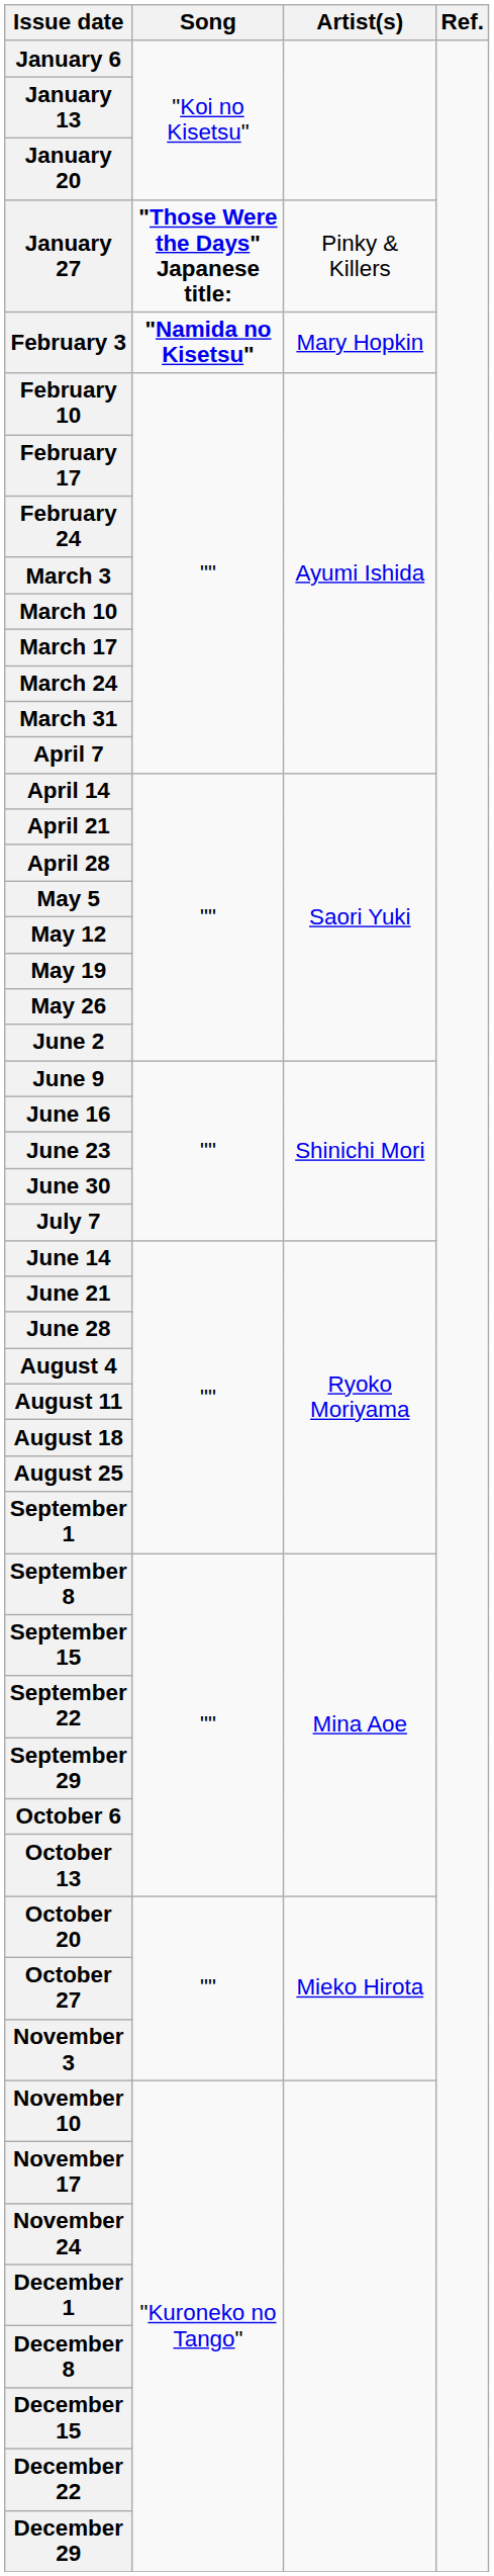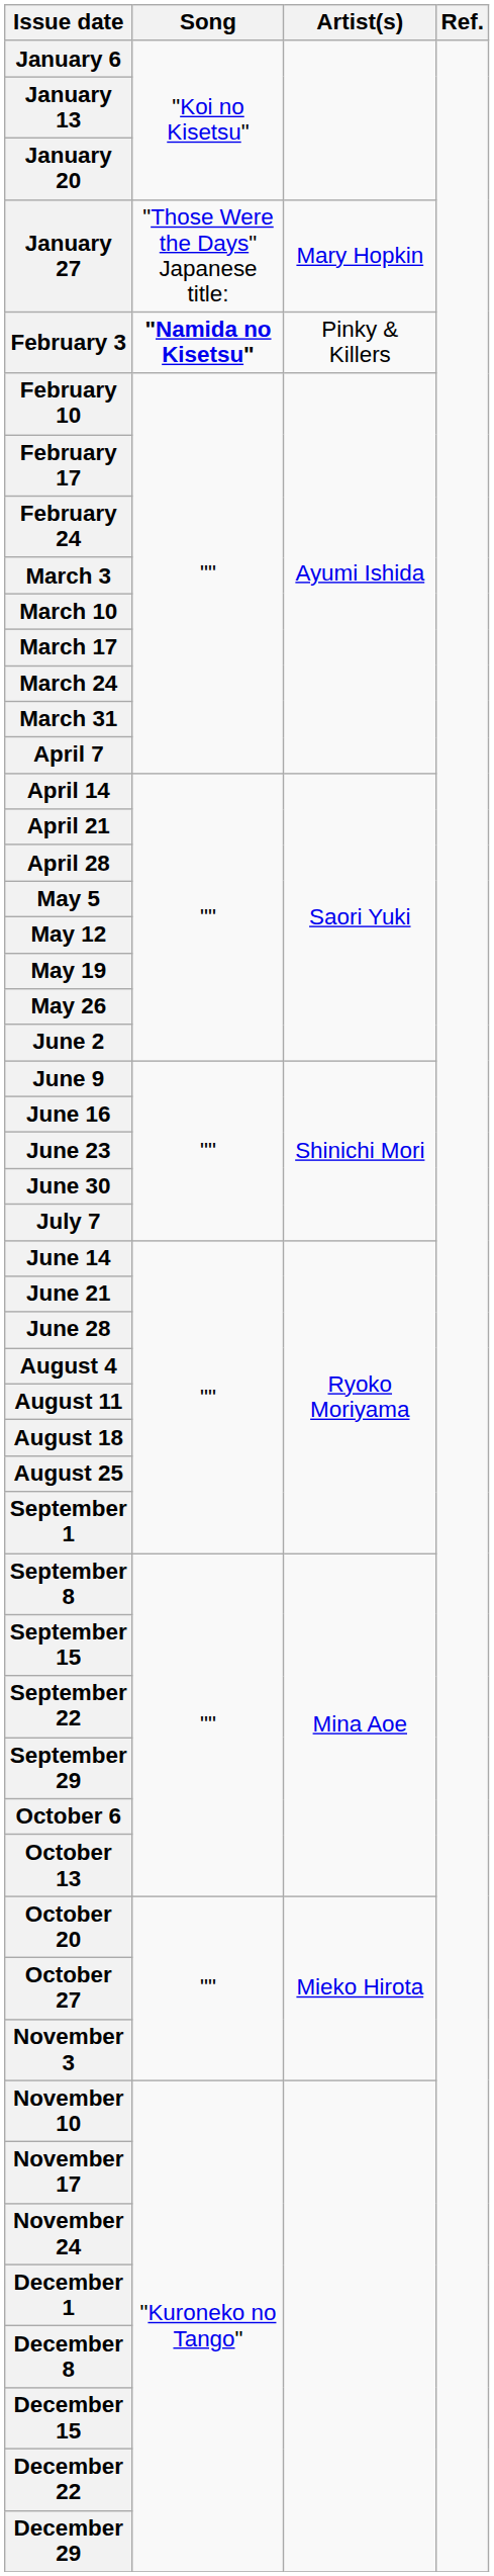January 27 | Song: bold -> normal
January 27 | Artist(s): Pinky & Killers -> Mary Hopkin
February 3 | Artist(s): Mary Hopkin -> Pinky & Killers
